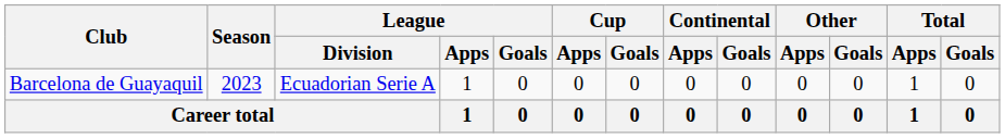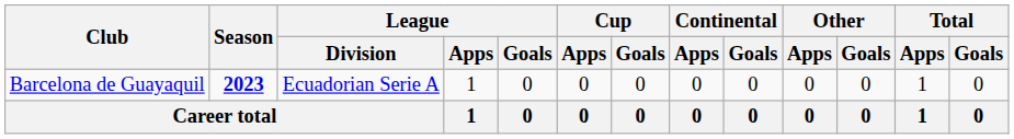Barcelona de Guayaquil | Season: normal -> bold
